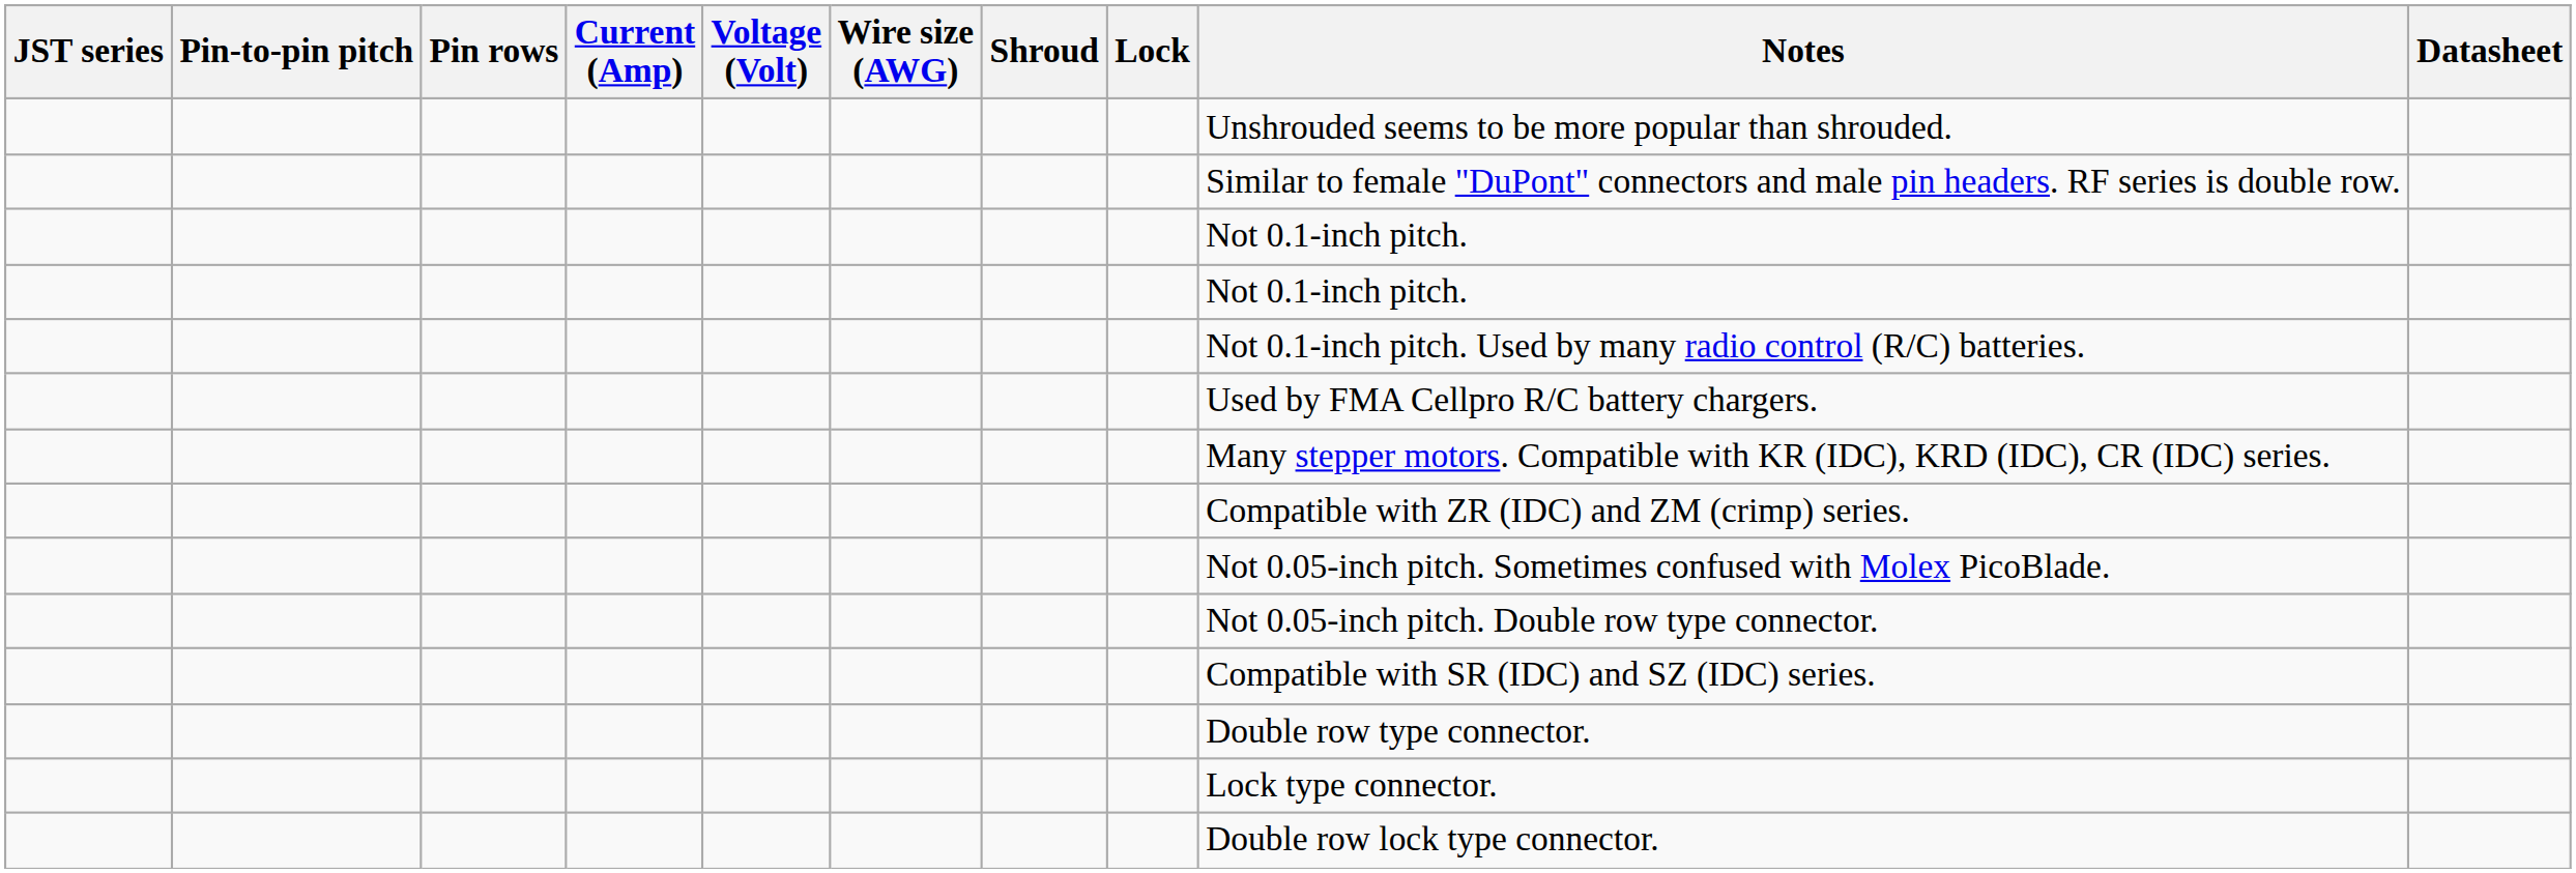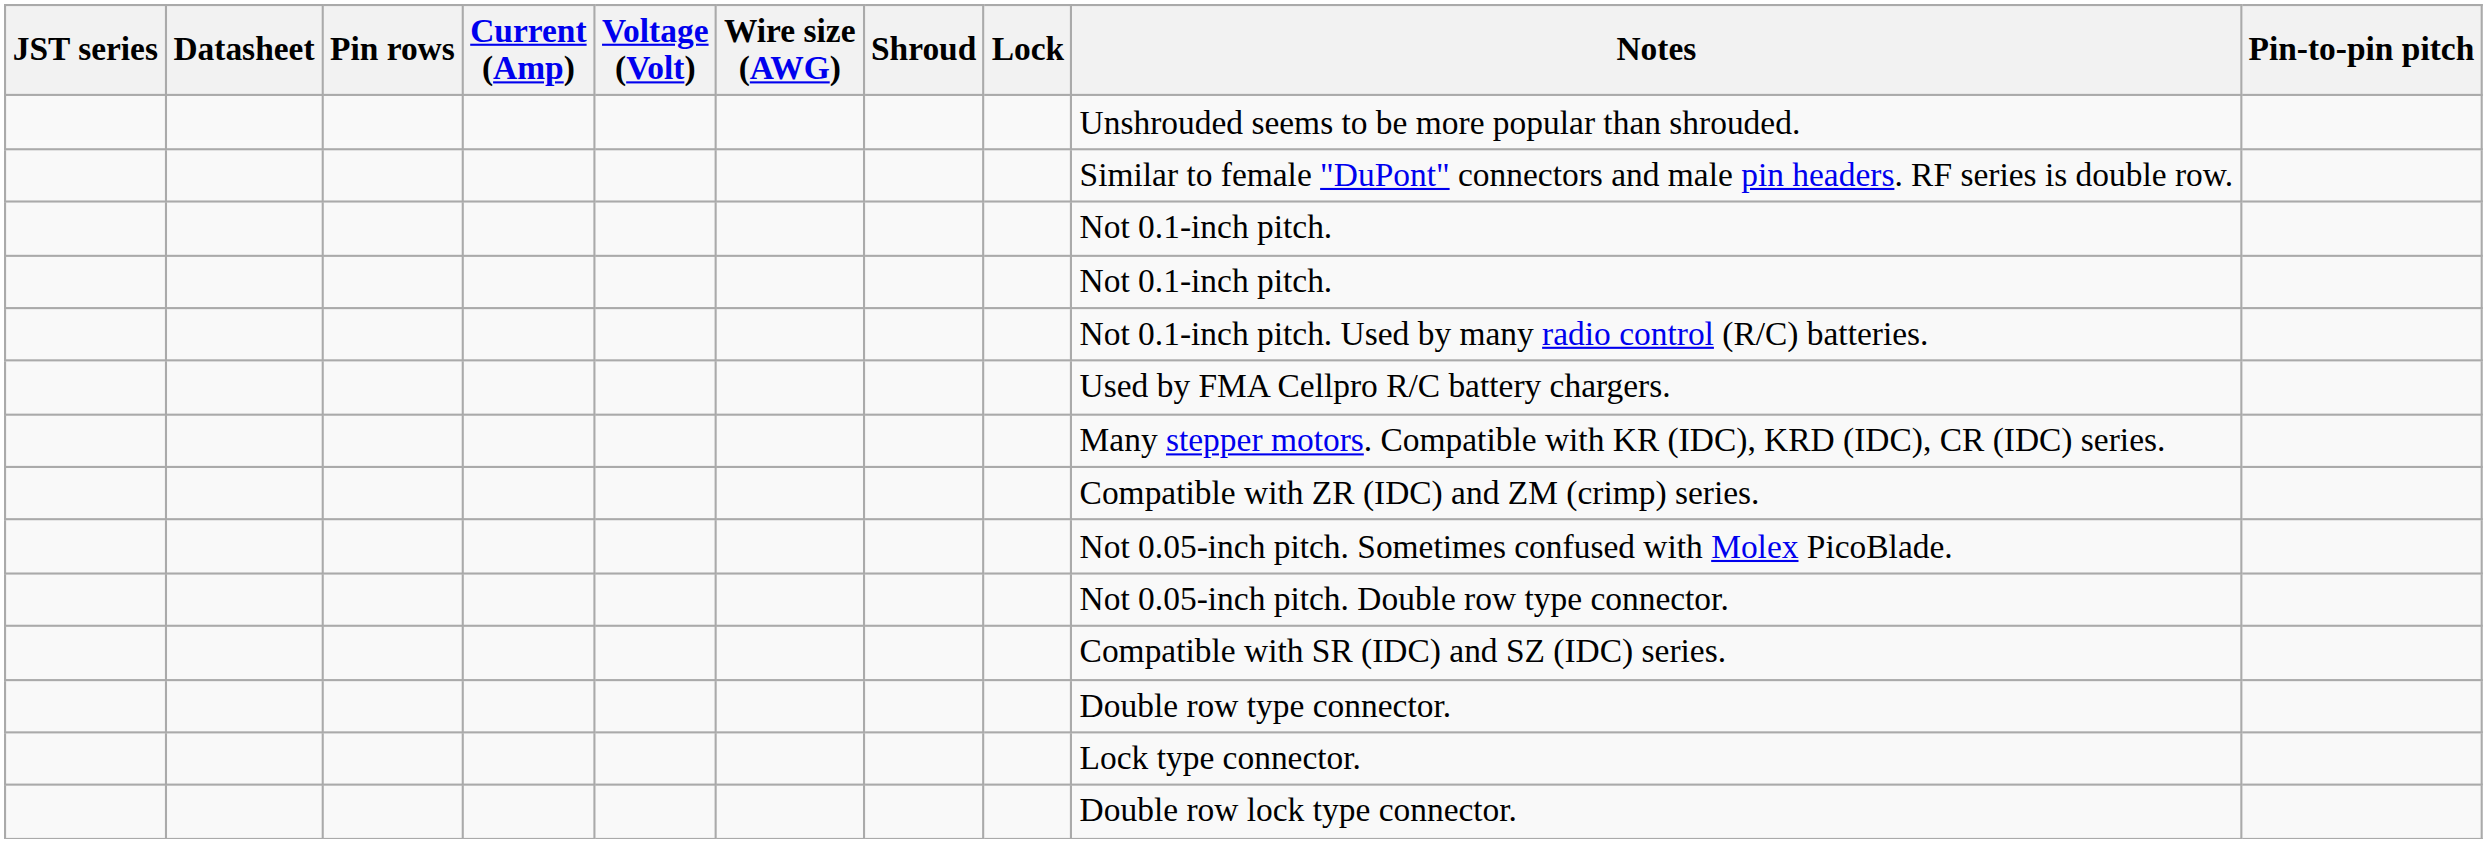columns swapped: Pin-to-pin pitch <-> Datasheet
